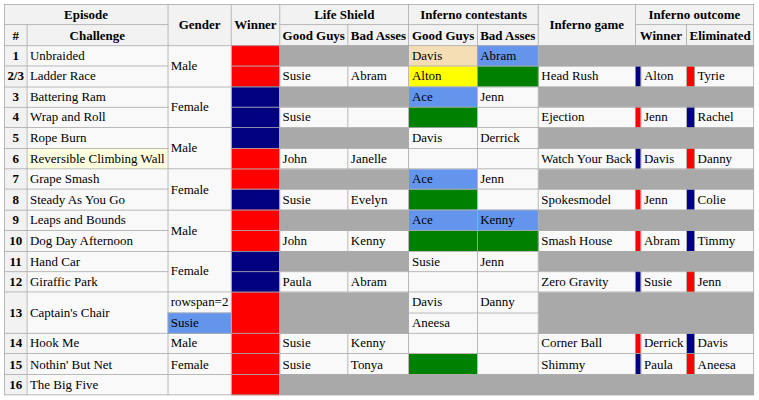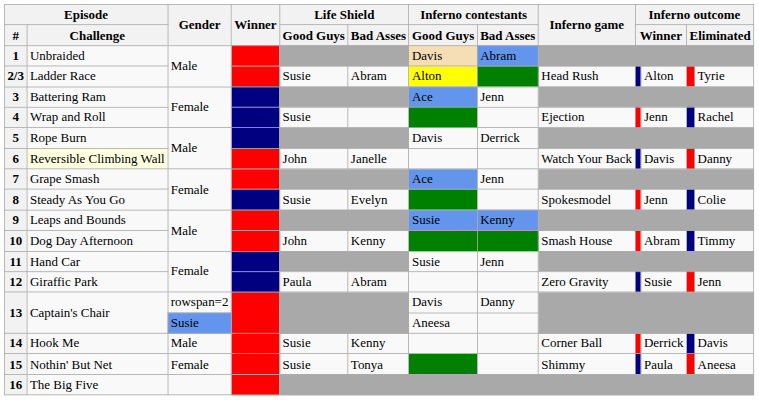9 | Inferno contestants / Good Guys: Ace -> Susie
